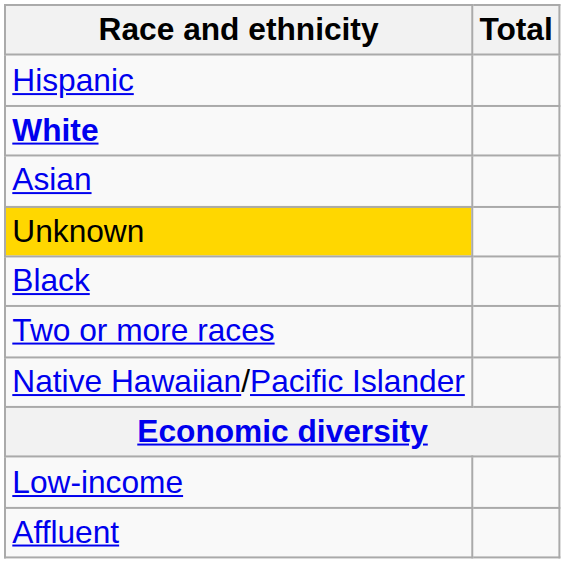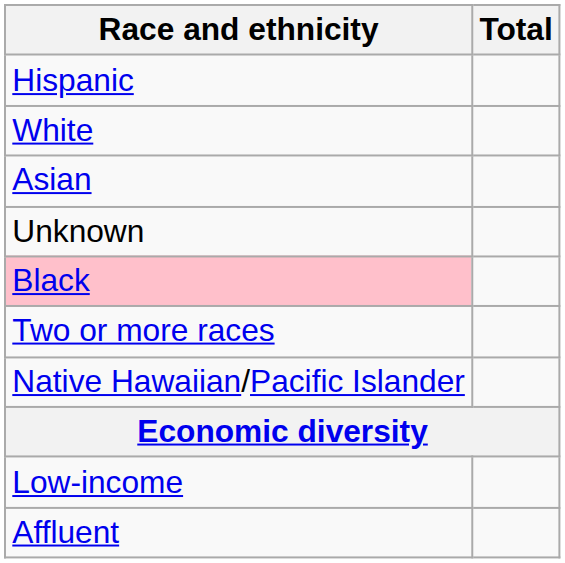White | Race and ethnicity: bold -> normal
Unknown | Race and ethnicity: gold background -> no background
Black | Race and ethnicity: no background -> pink background
